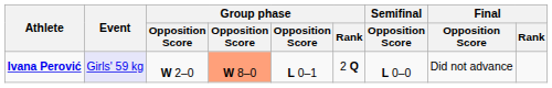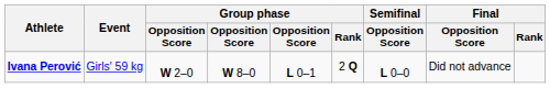Ivana Perović | Event: lavender background -> no background
Ivana Perović | column 4: lightsalmon background -> no background
